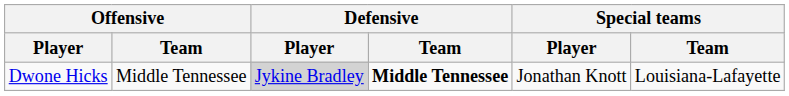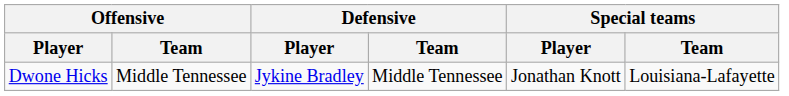Dwone Hicks | Defensive / Player: lightgrey background -> no background
Dwone Hicks | Defensive / Team: bold -> normal
